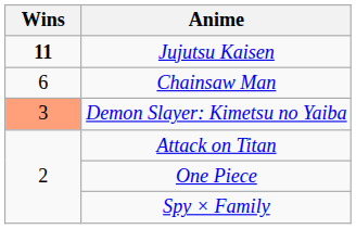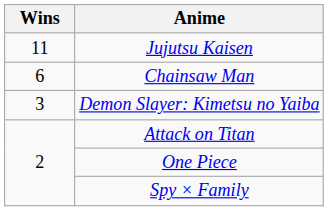Jujutsu Kaisen | Wins: bold -> normal
Demon Slayer: Kimetsu no Yaiba | Wins: lightsalmon background -> no background
